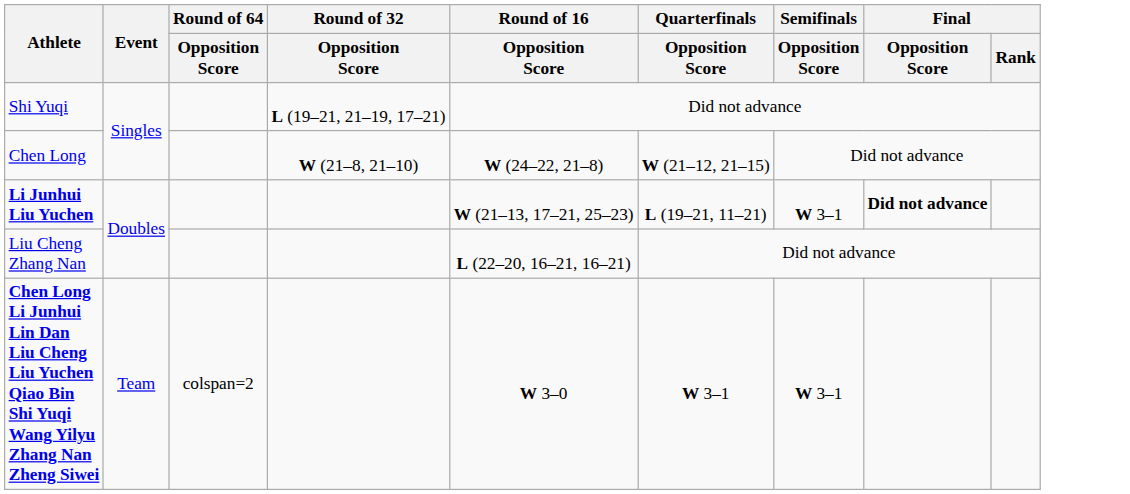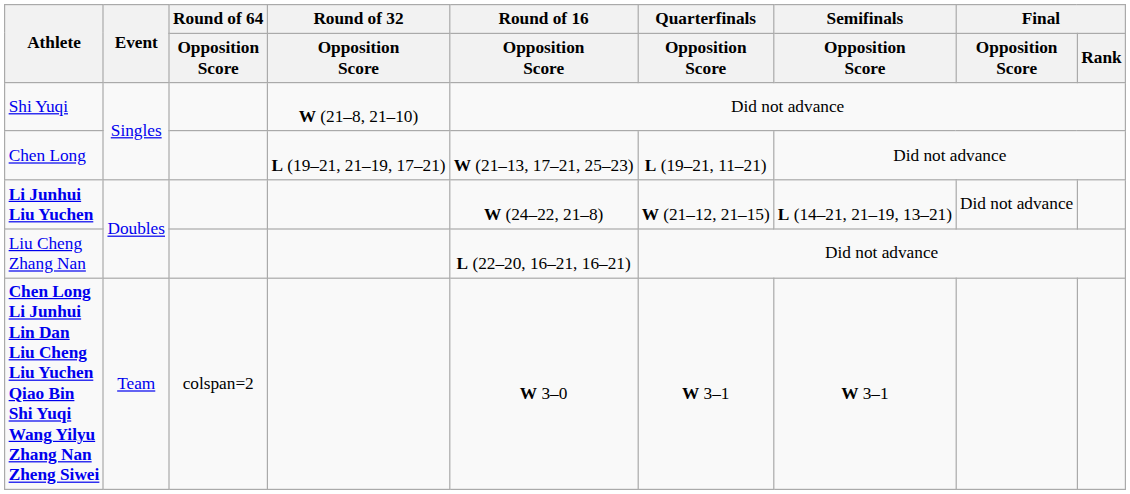Shi Yuqi | Round of 32 / Opposition Score: L (19–21, 21–19, 17–21) -> W (21–8, 21–10)
Chen Long | Round of 32 / Opposition Score: W (21–8, 21–10) -> L (19–21, 21–19, 17–21)
Chen Long | Round of 16 / Opposition Score: W (24–22, 21–8) -> W (21–13, 17–21, 25–23)
Chen Long | Quarterfinals / Opposition Score: W (21–12, 21–15) -> L (19–21, 11–21)
Li Junhui Liu Yuchen | Round of 16 / Opposition Score: W (21–13, 17–21, 25–23) -> W (24–22, 21–8)
Li Junhui Liu Yuchen | Quarterfinals / Opposition Score: L (19–21, 11–21) -> W (21–12, 21–15)
Li Junhui Liu Yuchen | Semifinals / Opposition Score: W 3–1 -> L (14–21, 21–19, 13–21)
Li Junhui Liu Yuchen | Final / Opposition Score: bold -> normal
